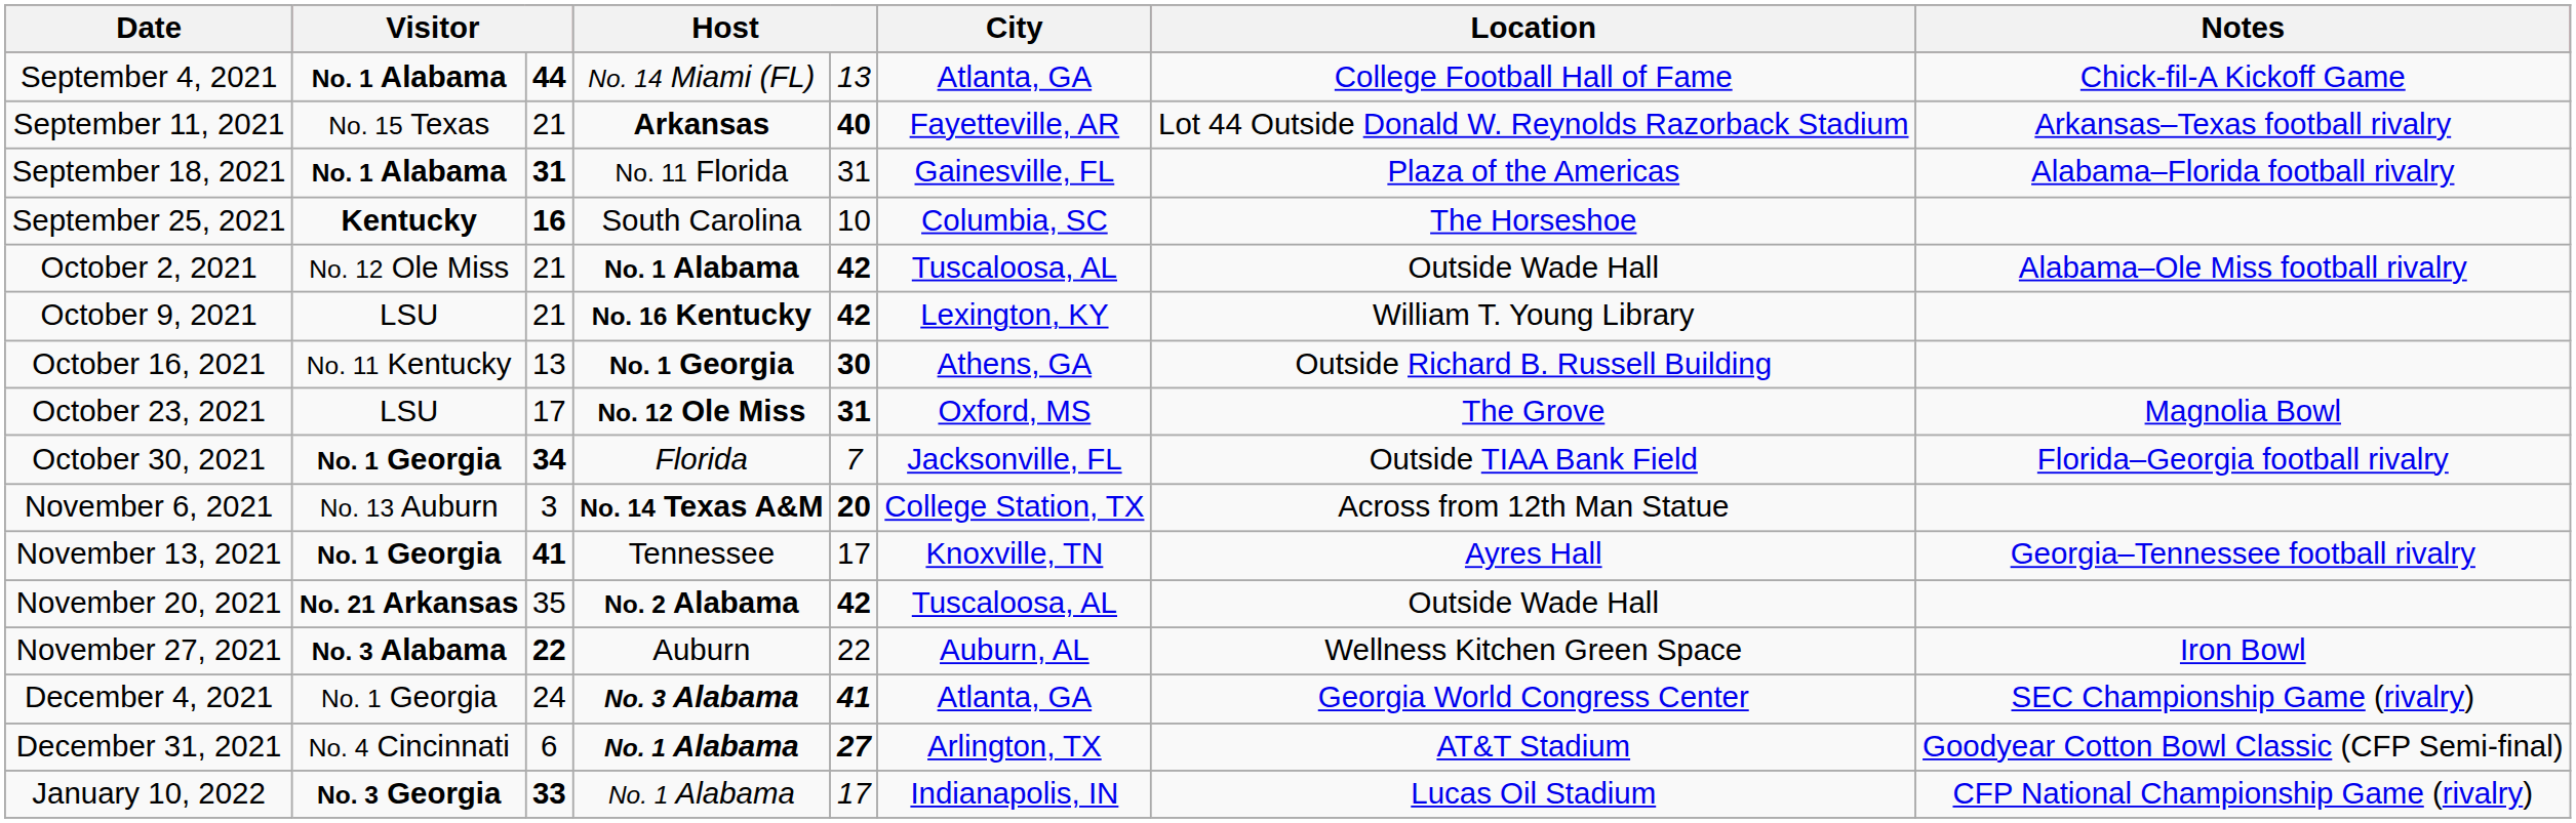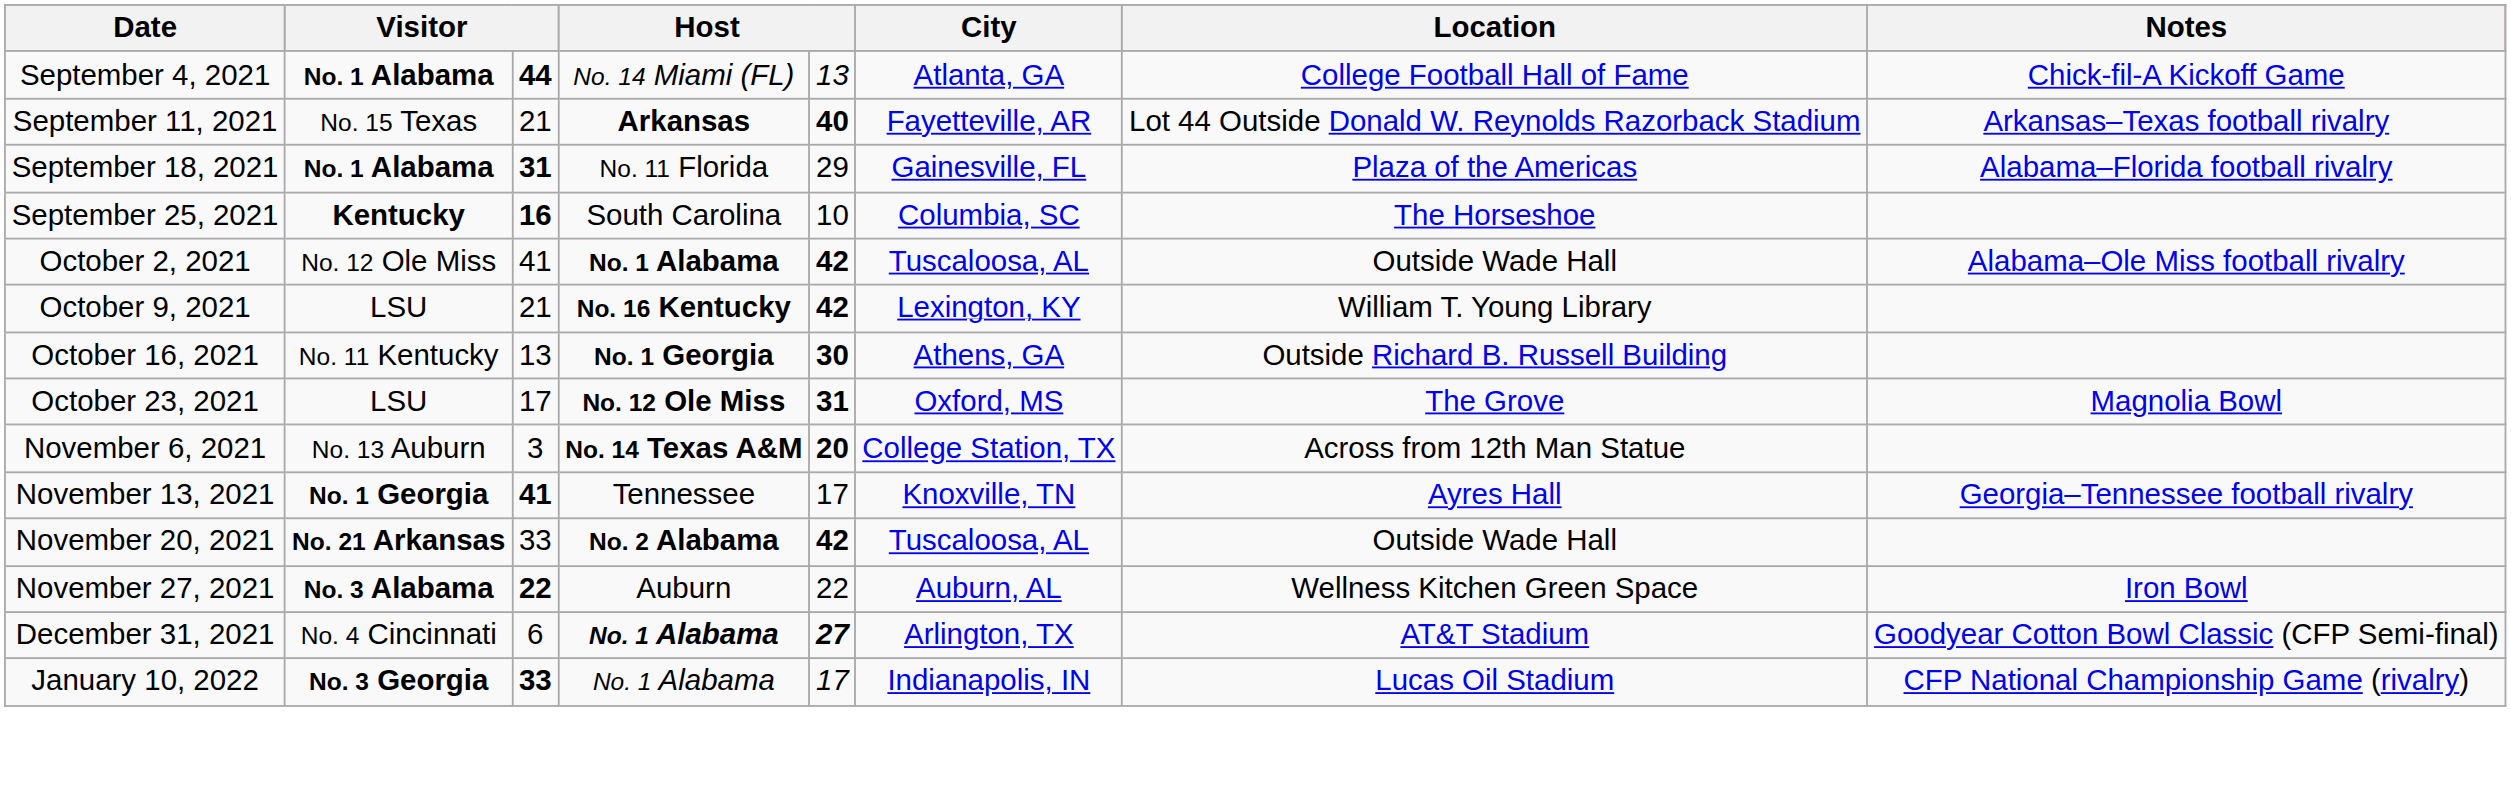September 18, 2021 | column 5: 31 -> 29
October 2, 2021 | column 3: 21 -> 41
- row: October 30, 2021 | No. 1 Georgia | 34 | Florida | 7 | Jacksonville, FL | Outside TIAA Bank Field | Florida–Georgia football rivalry
November 20, 2021 | column 3: 35 -> 33
- row: December 4, 2021 | No. 1 Georgia | 24 | No. 3 Alabama | 41 | Atlanta, GA | Georgia World Congress Center | SEC Championship Game (rivalry)
